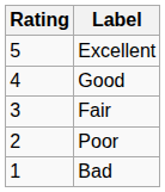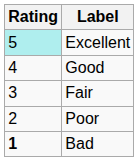Excellent | Rating: no background -> paleturquoise background
Bad | Rating: normal -> bold
